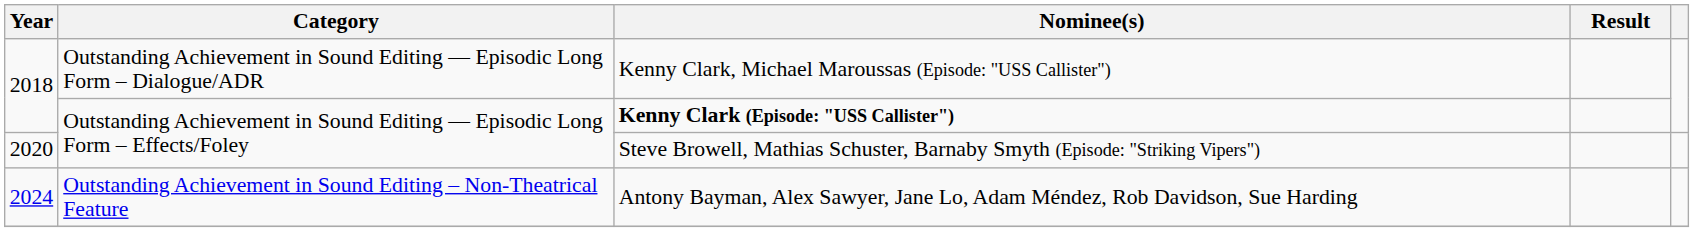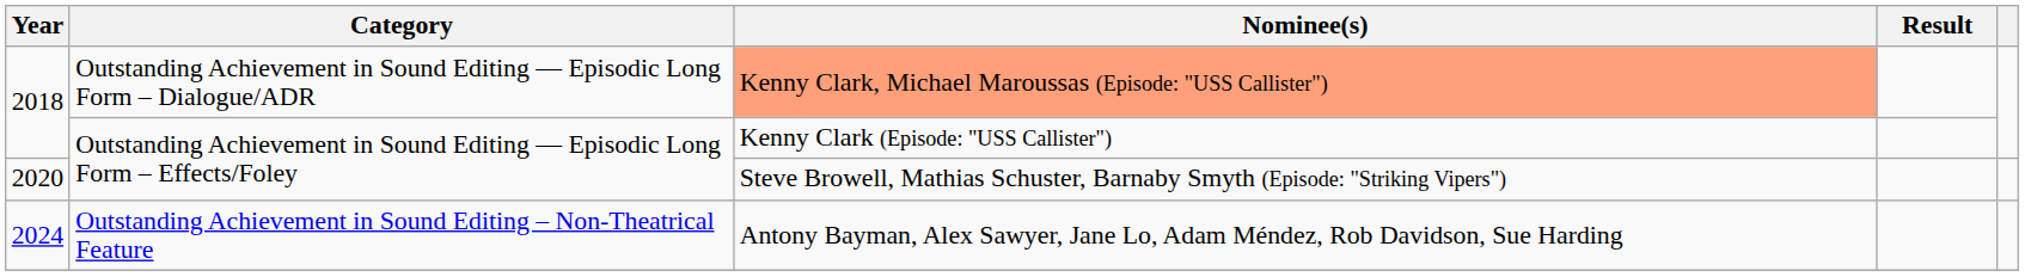Kenny Clark, Michael Maroussas (Episode: "USS Callister") | Nominee(s): no background -> lightsalmon background
Kenny Clark (Episode: "USS Callister") | Nominee(s): bold -> normal
